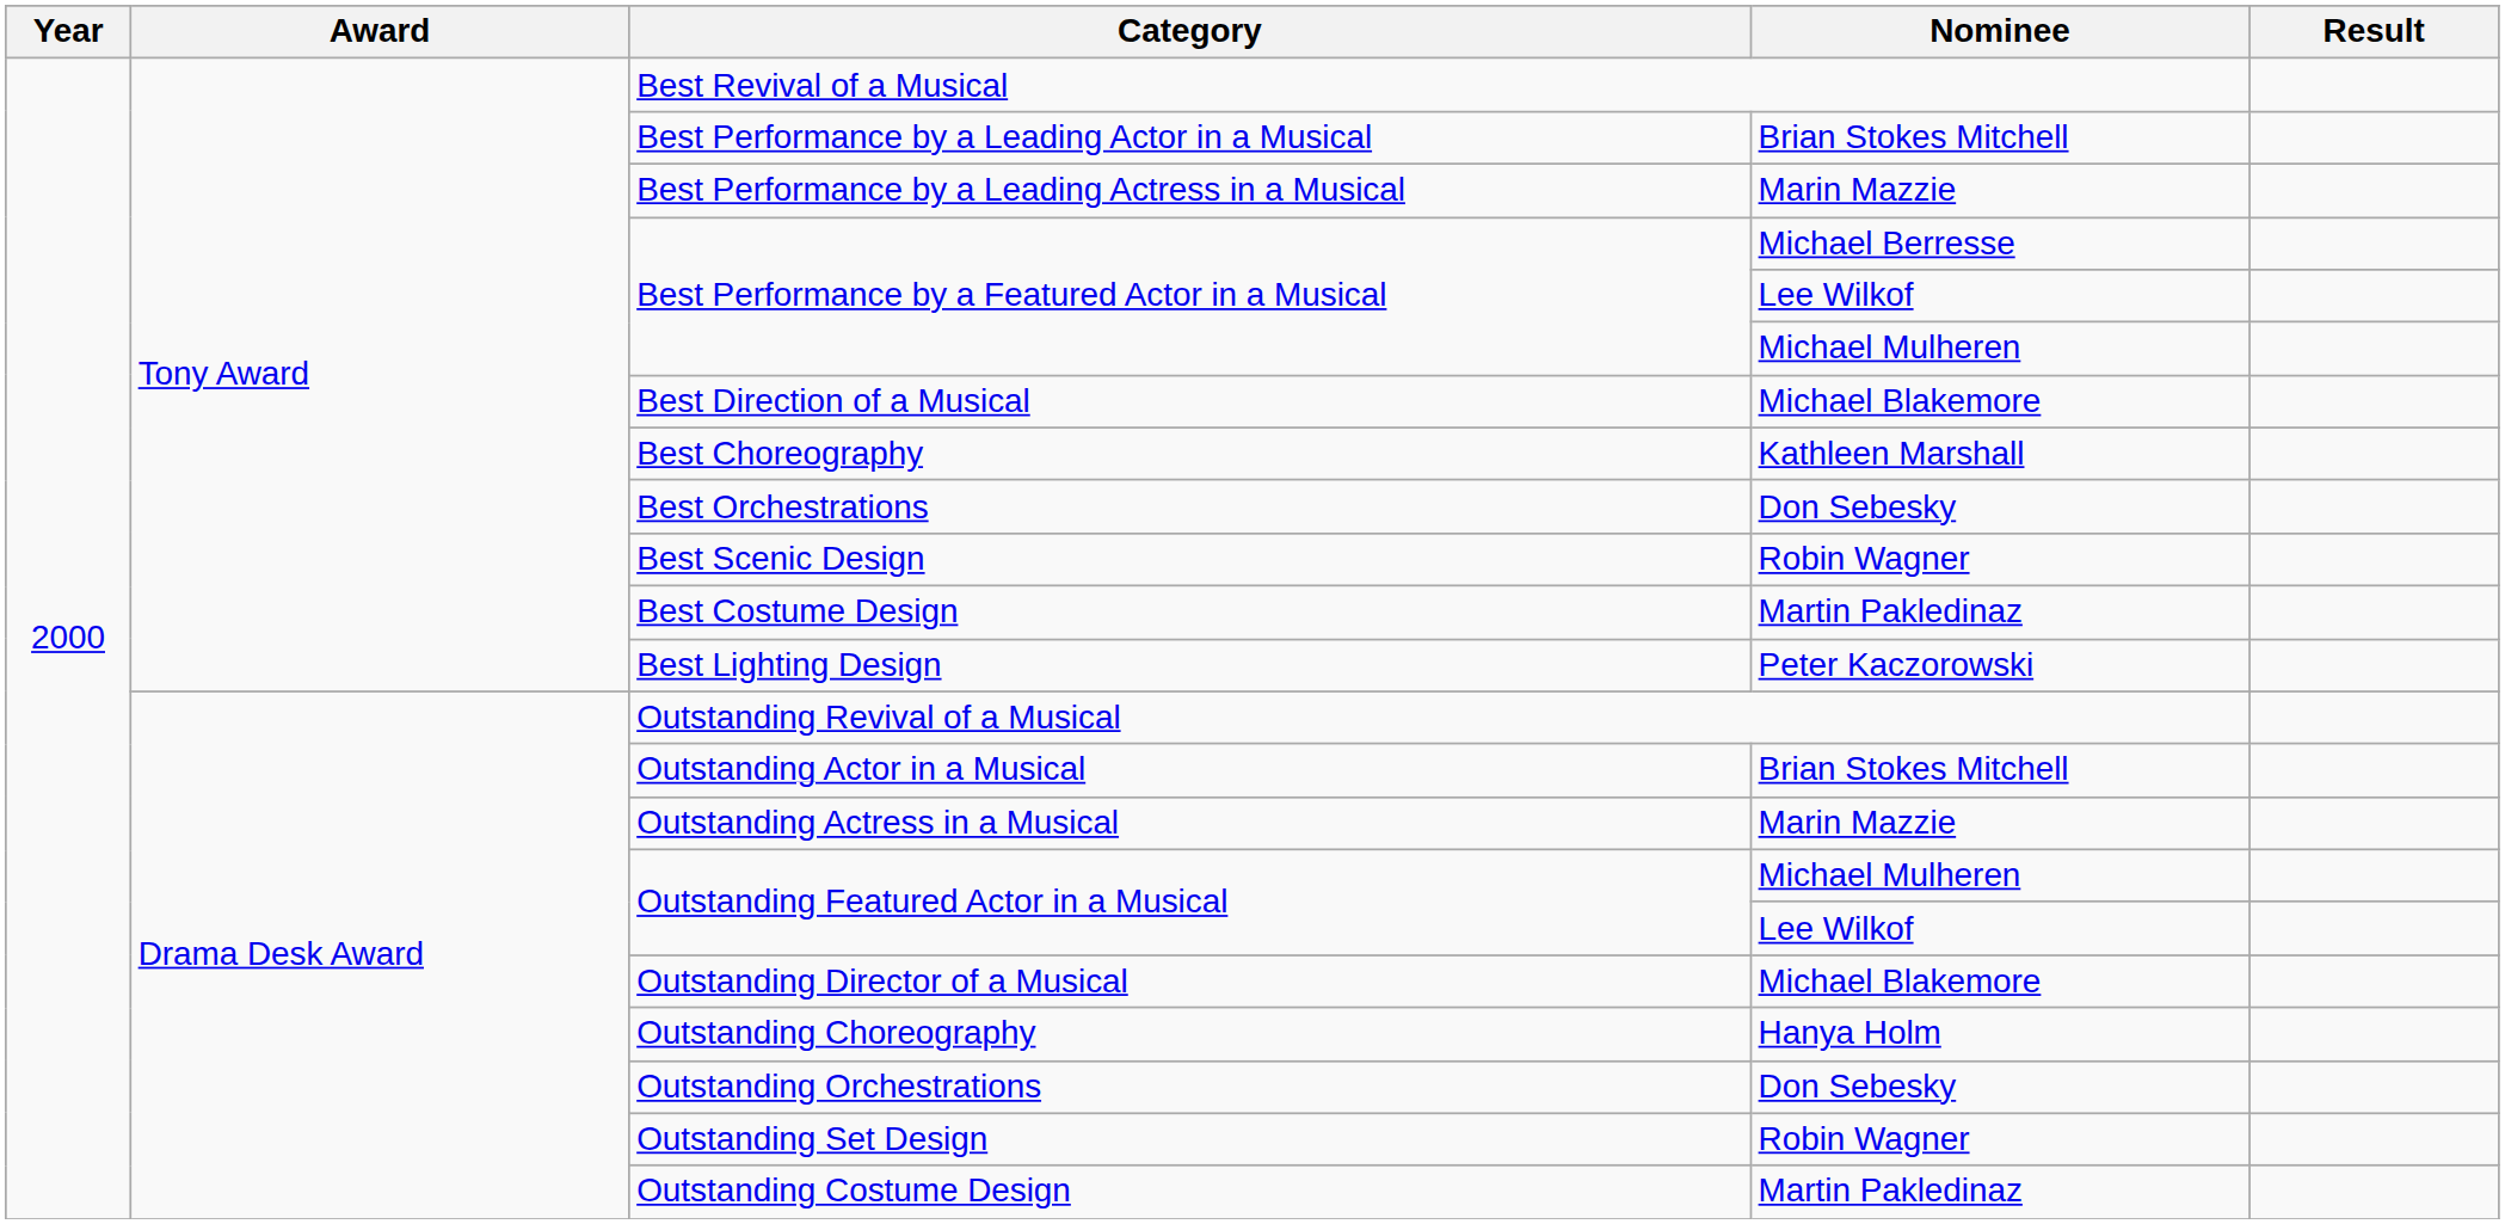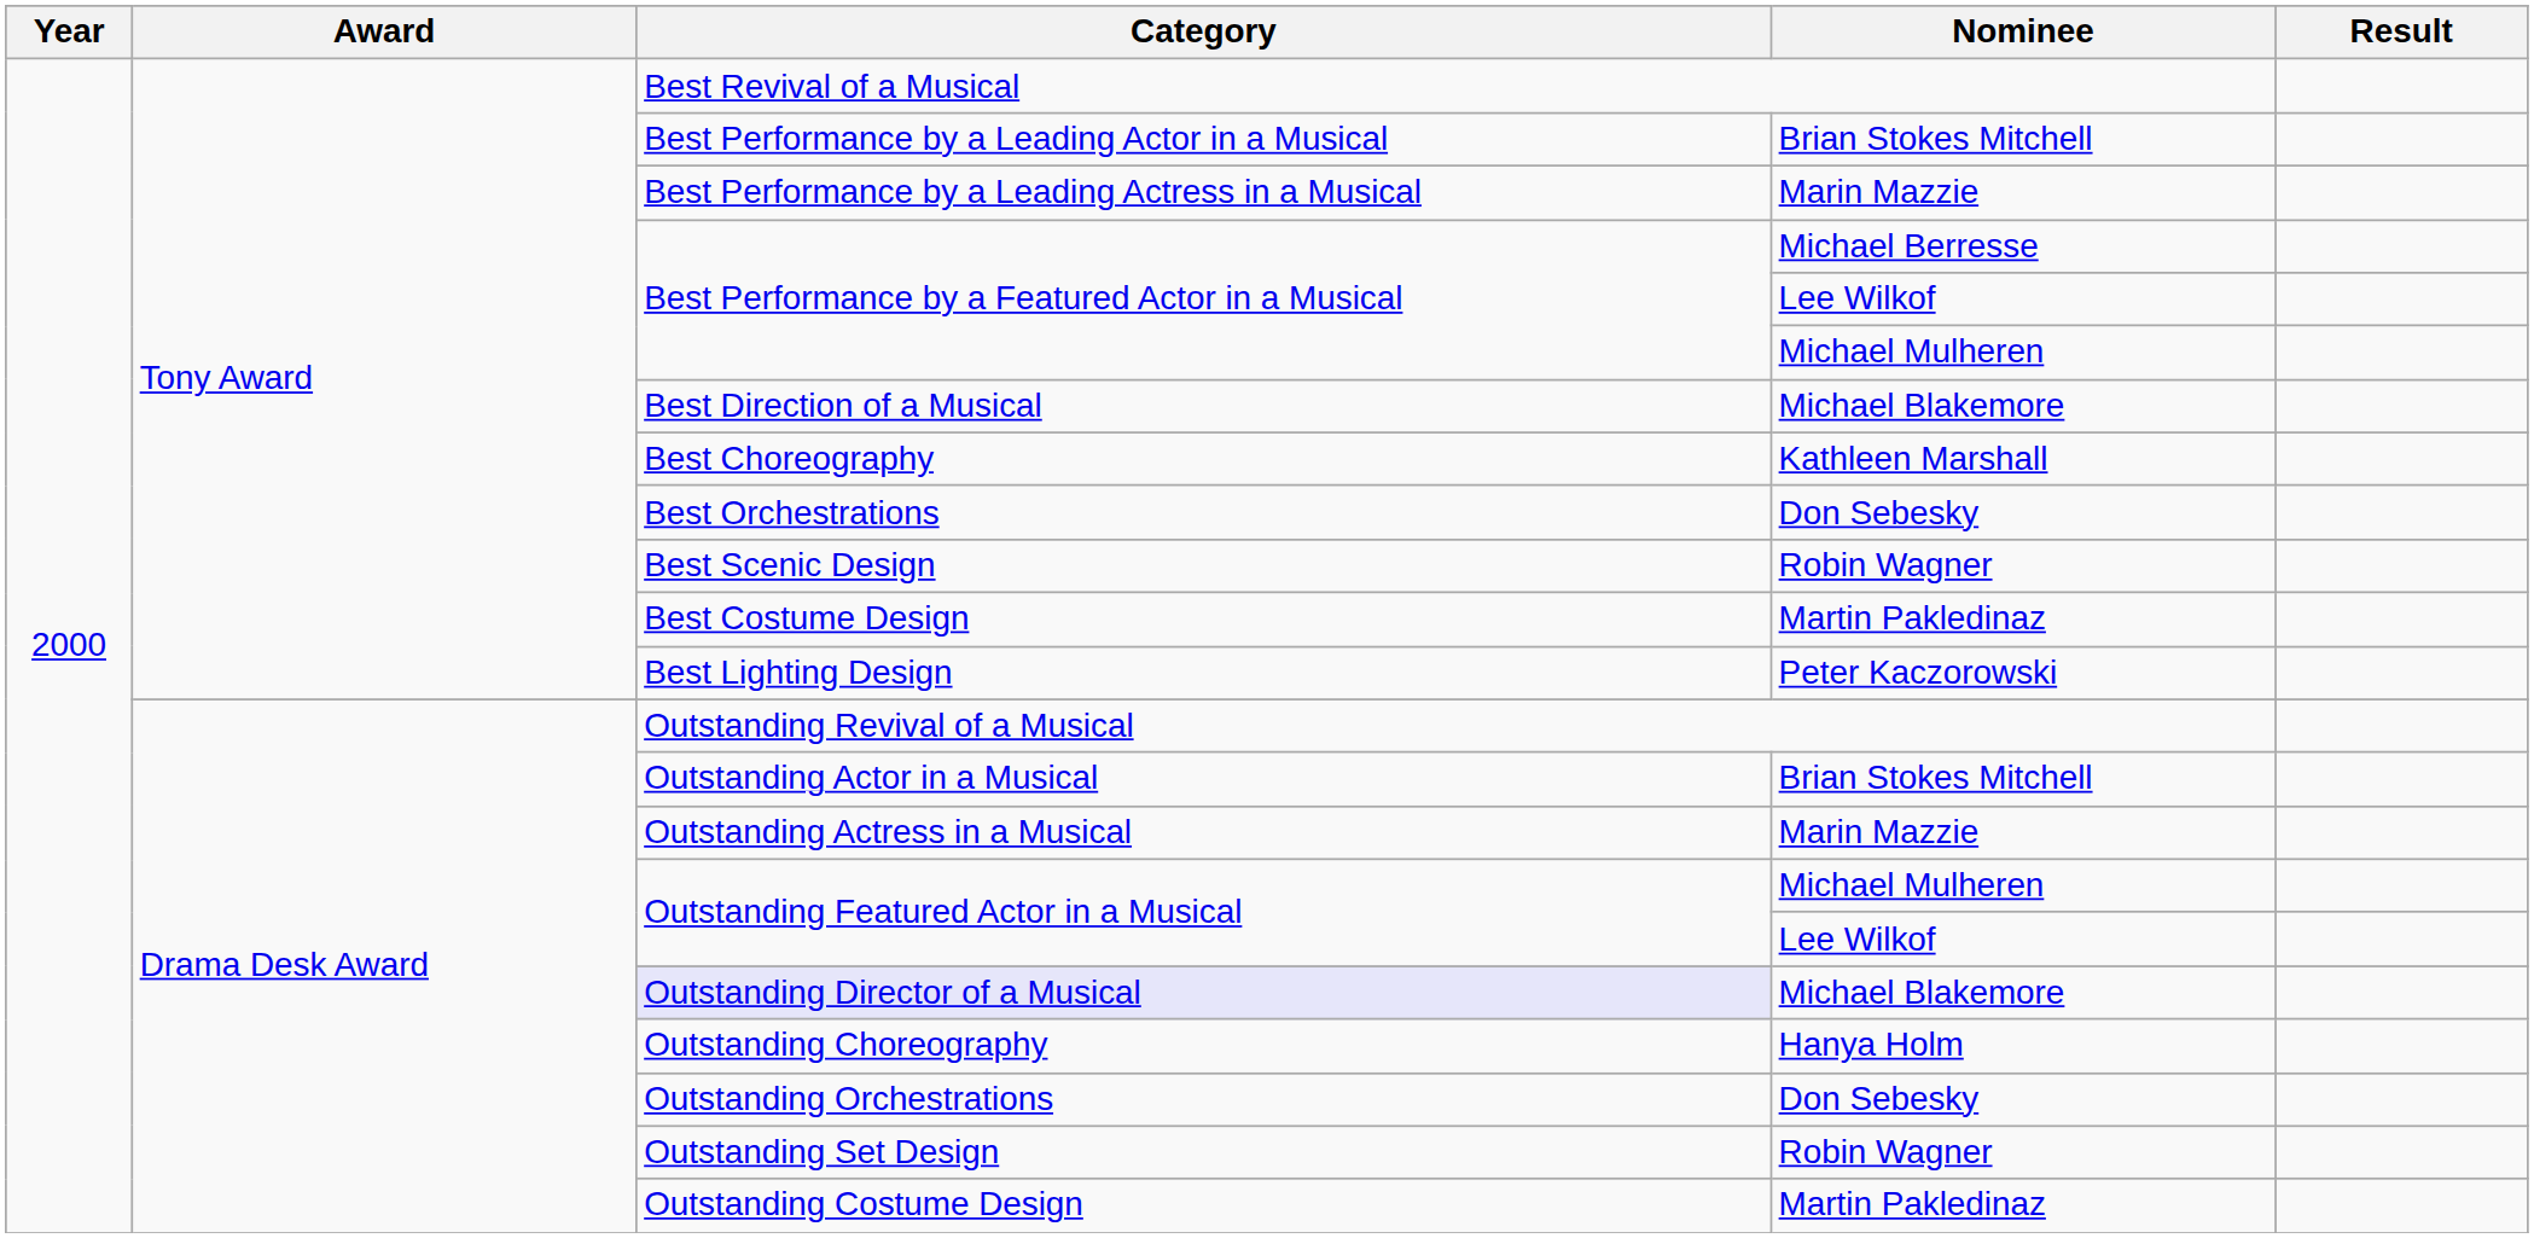Outstanding Director of a Musical | Category: no background -> lavender background
